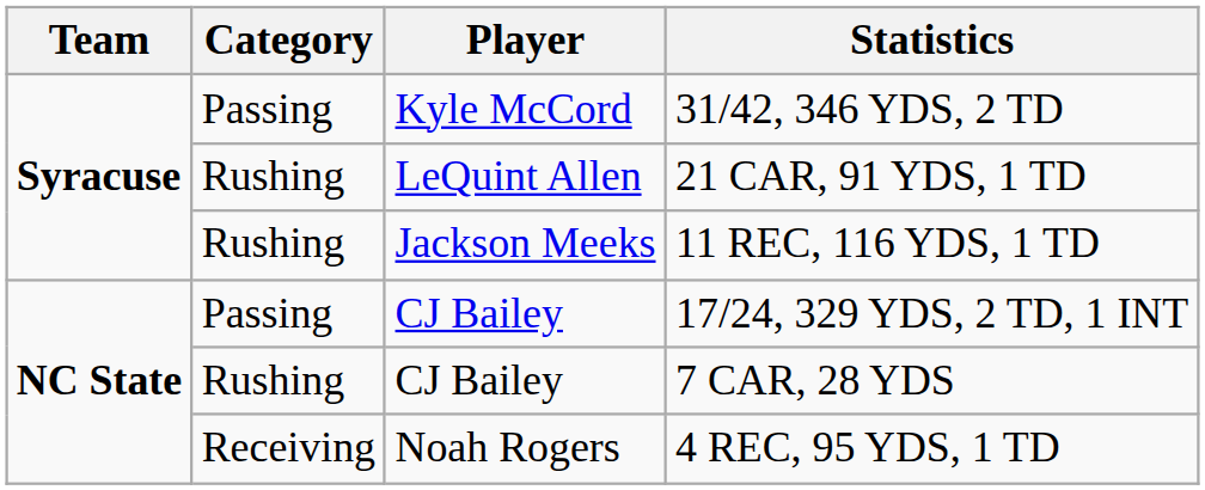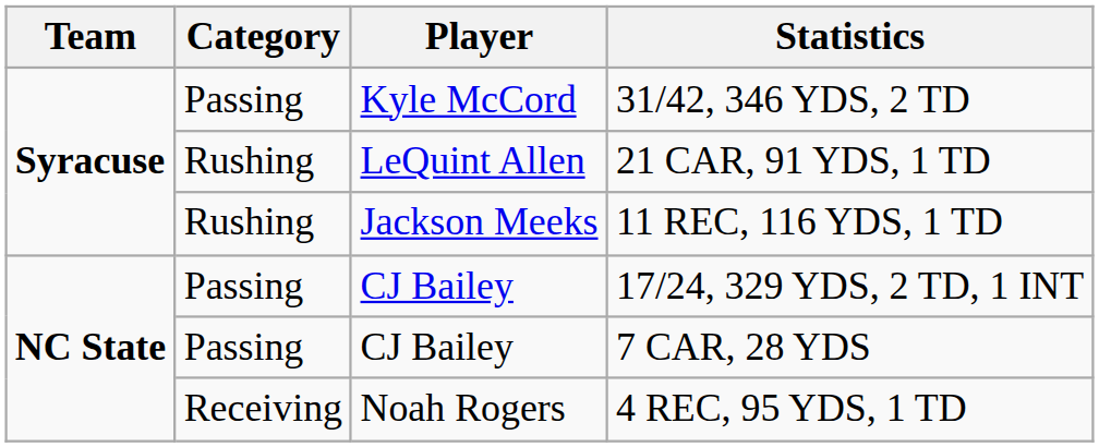7 CAR, 28 YDS | Category: Rushing -> Passing
